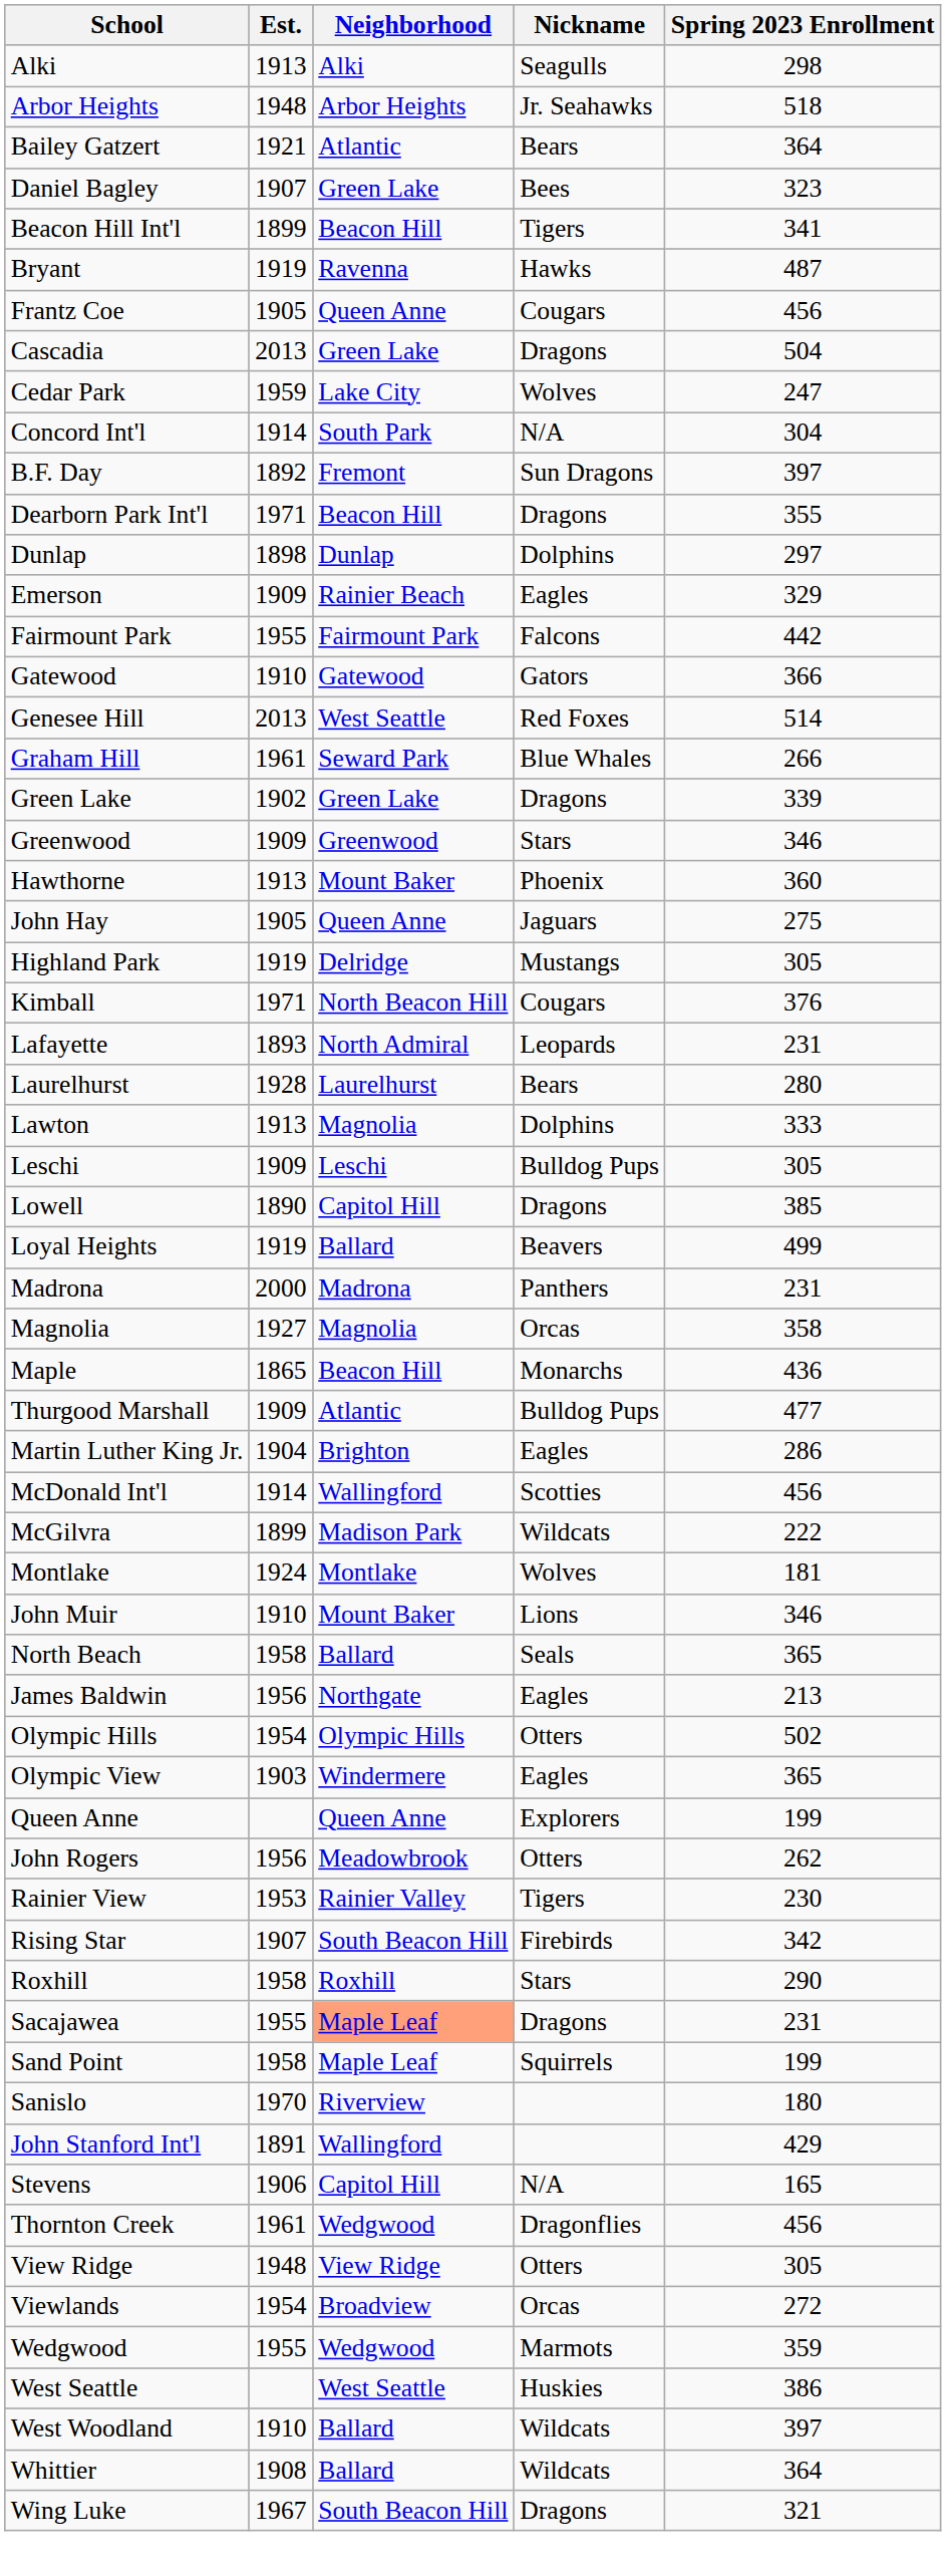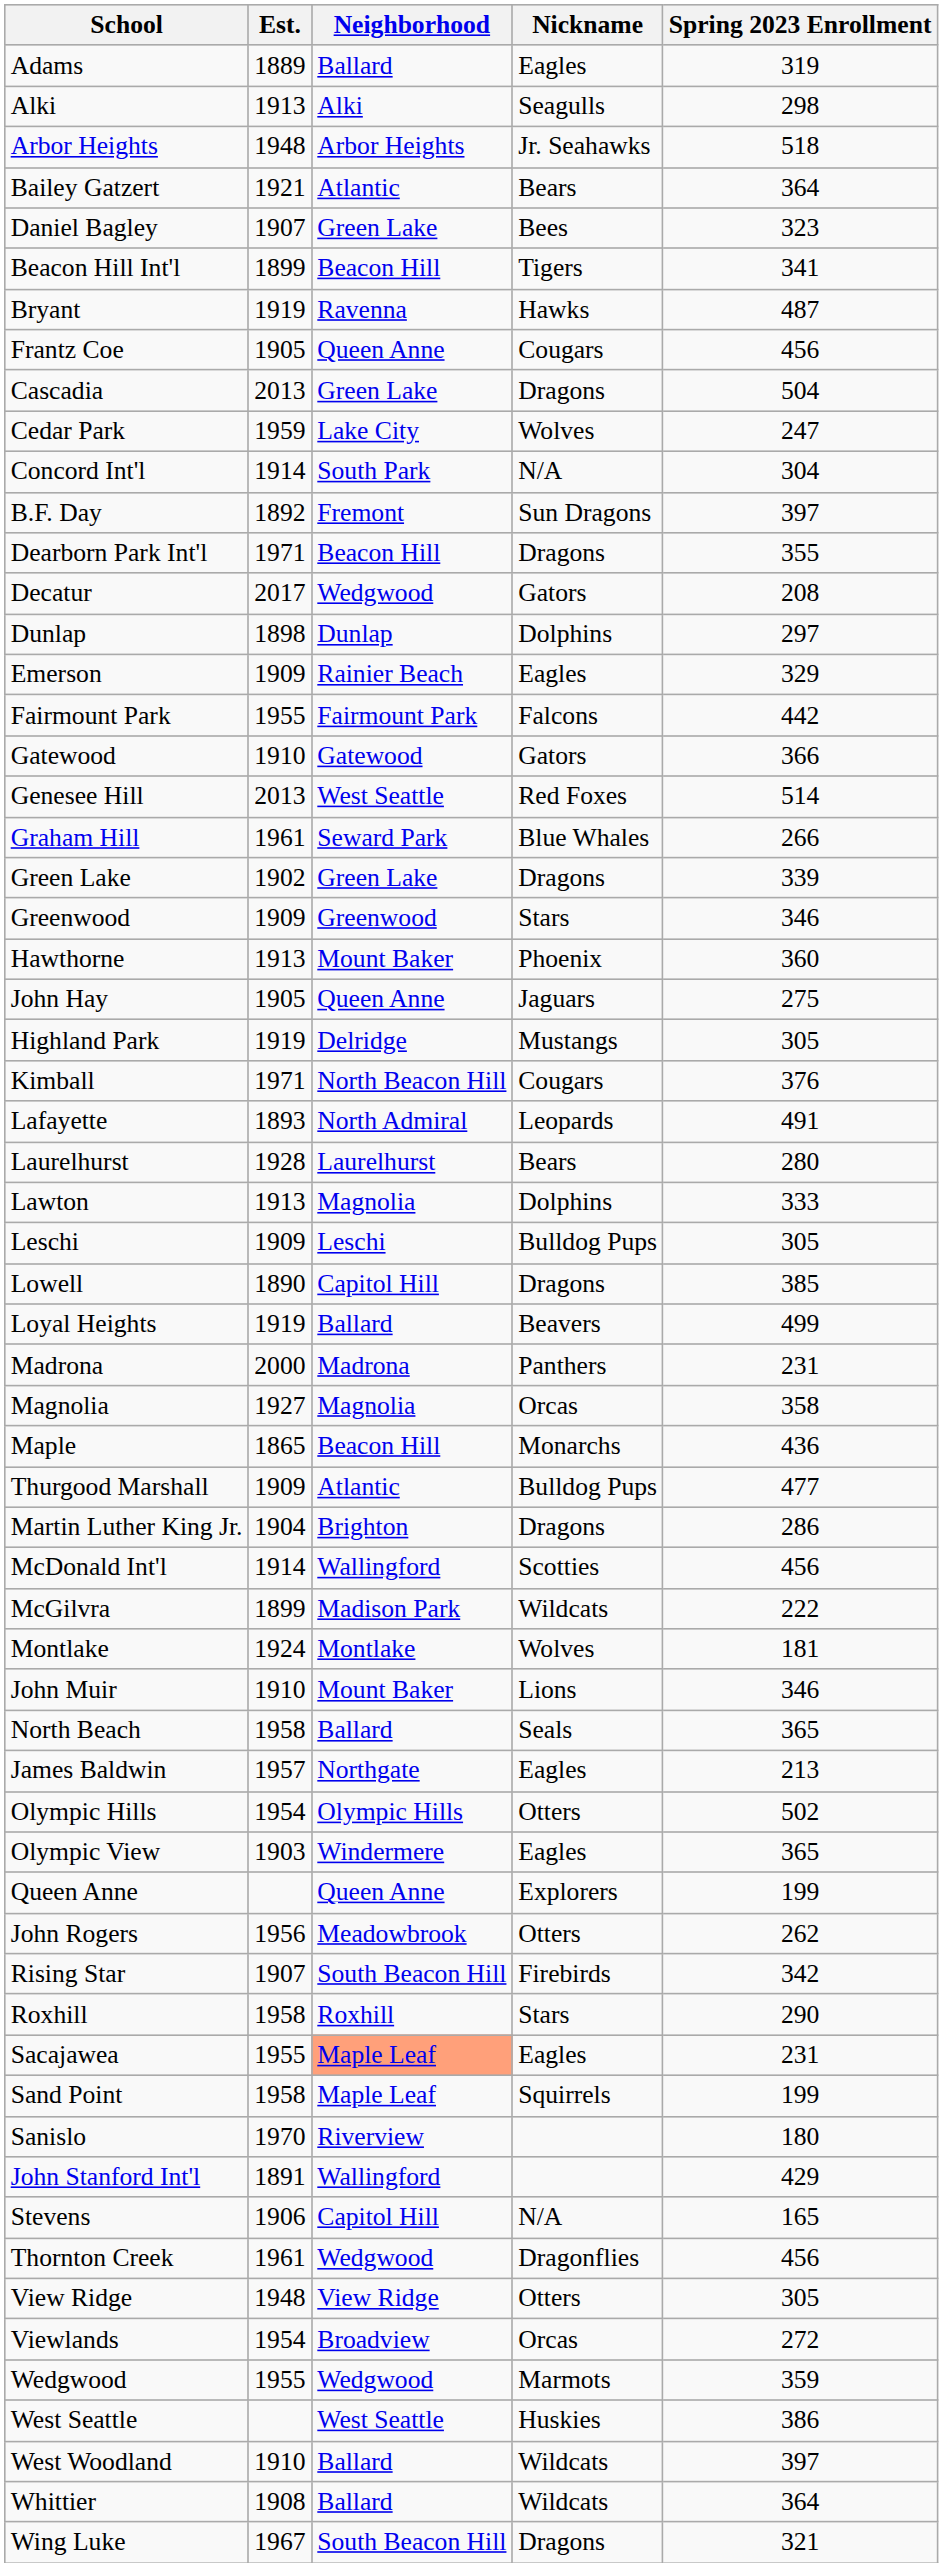+ row: Adams | 1889 | Ballard | Eagles | 319
+ row: Decatur | 2017 | Wedgwood | Gators | 208
Lafayette | Spring 2023 Enrollment: 231 -> 491
Martin Luther King Jr. | Nickname: Eagles -> Dragons
James Baldwin | Est.: 1956 -> 1957
- row: Rainier View | 1953 | Rainier Valley | Tigers | 230
Sacajawea | Nickname: Dragons -> Eagles
